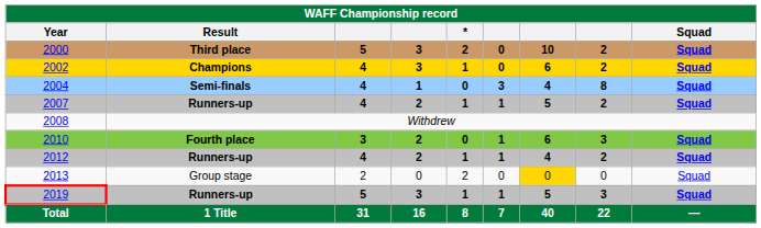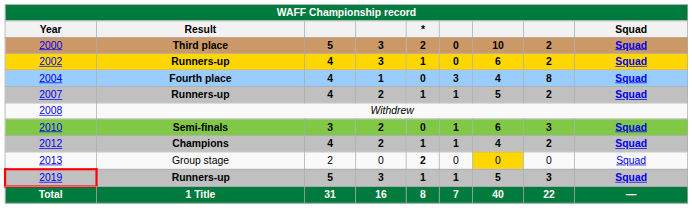2002 | Result: Champions -> Runners-up
2004 | Result: Semi-finals -> Fourth place
2010 | Result: Fourth place -> Semi-finals
2012 | Result: Runners-up -> Champions
2013 | *: normal -> bold
